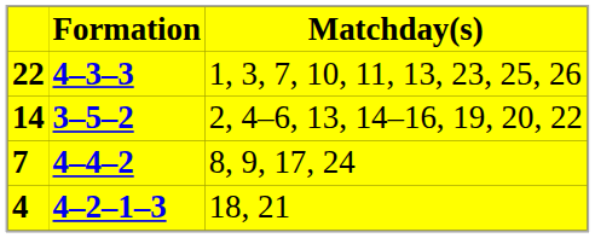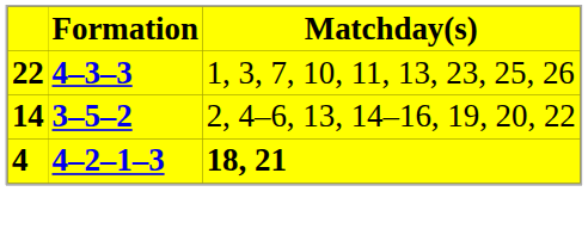- row: 7 | 4–4–2 | 8, 9, 17, 24
4 | Matchday(s): normal -> bold
